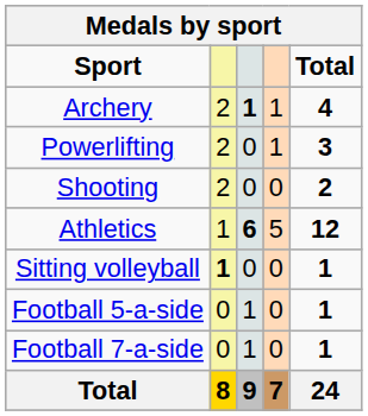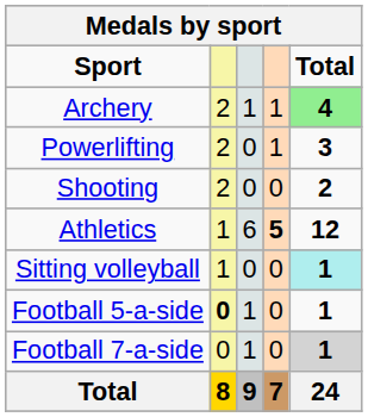Archery | column 3: bold -> normal
Archery | Total: no background -> lightgreen background
Athletics | column 3: bold -> normal
Athletics | column 4: normal -> bold
Sitting volleyball | column 2: bold -> normal
Sitting volleyball | Total: no background -> paleturquoise background
Football 5-a-side | column 2: normal -> bold
Football 7-a-side | Total: no background -> lightgrey background
